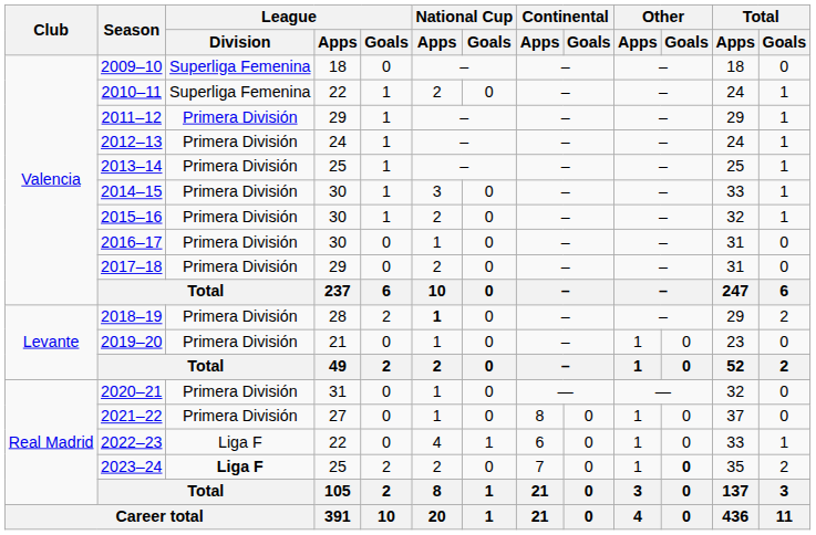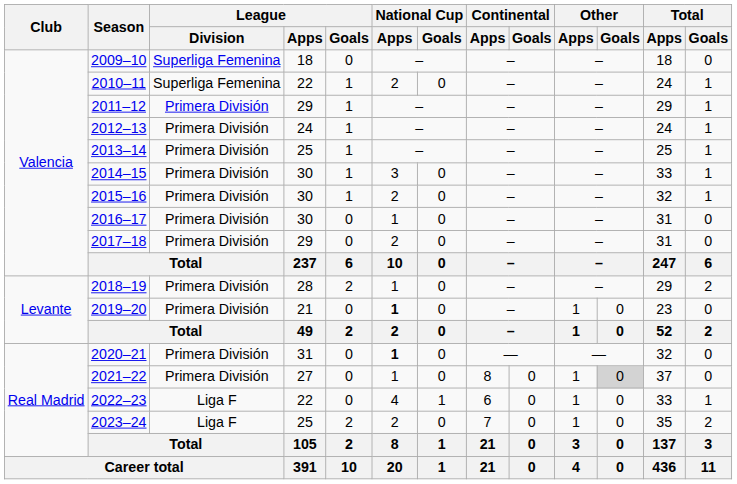2018–19 | National Cup / Apps: bold -> normal
2019–20 | National Cup / Apps: normal -> bold
2020–21 | National Cup / Apps: normal -> bold
2021–22 | Other / Goals: no background -> lightgrey background
2023–24 | League / Division: bold -> normal
2023–24 | Other / Goals: bold -> normal
